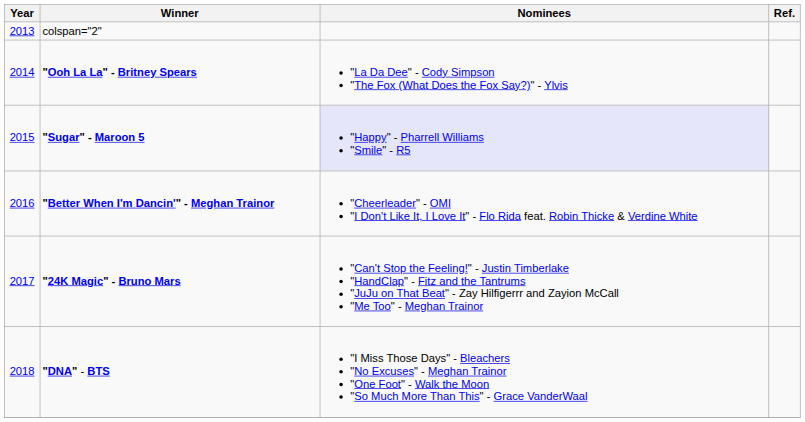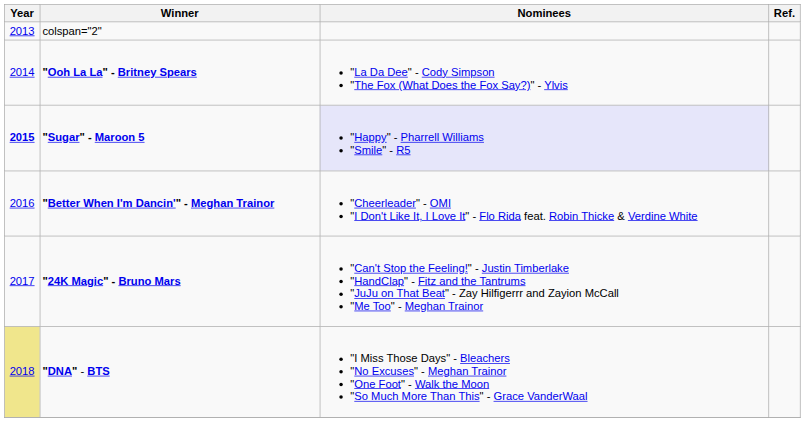"Sugar" - Maroon 5 | Year: normal -> bold
"DNA" - BTS | Year: no background -> khaki background
